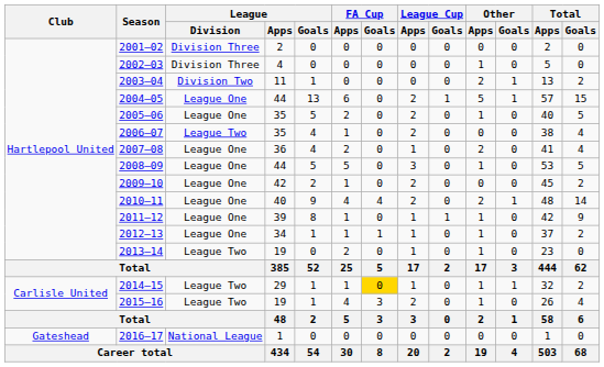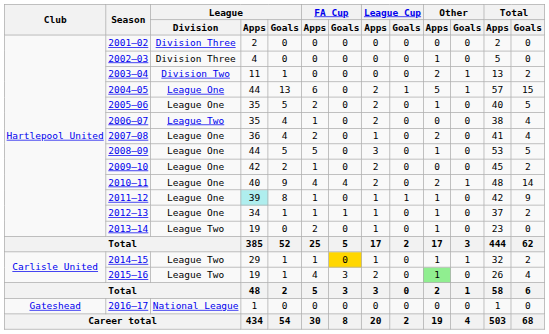2011–12 | League / Apps: no background -> paleturquoise background
2015–16 | Other / Apps: no background -> lightgreen background
